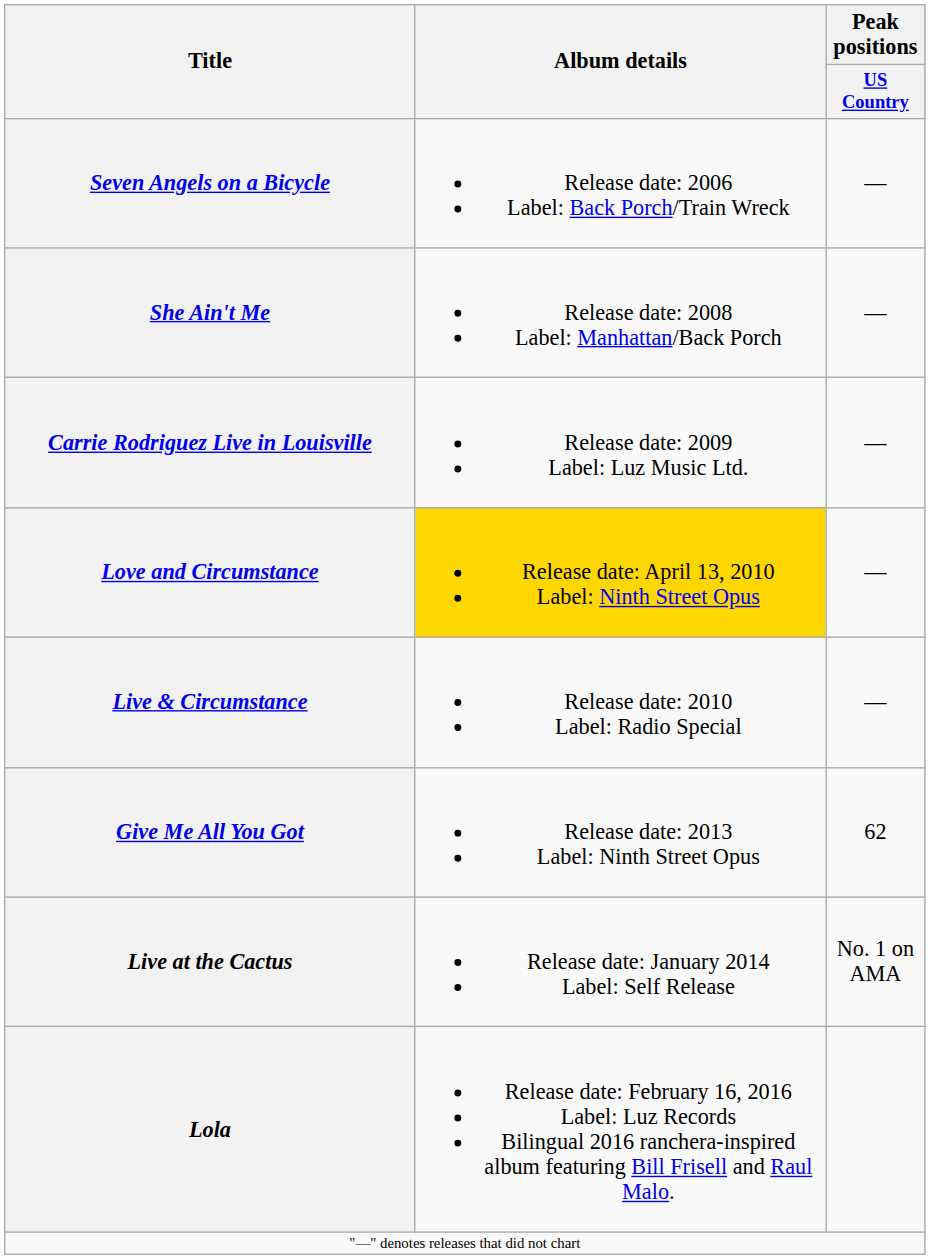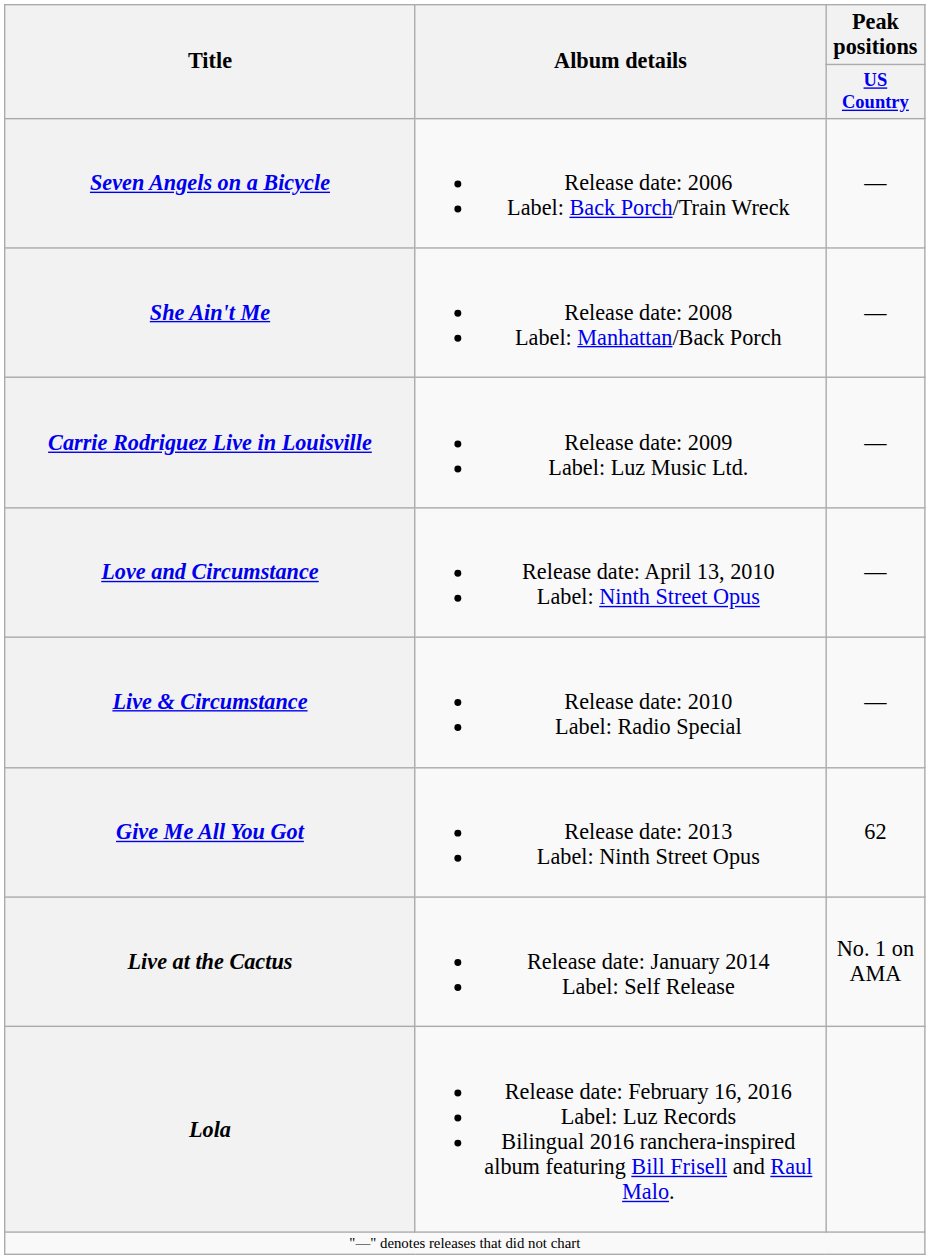Love and Circumstance | Album details: gold background -> no background
